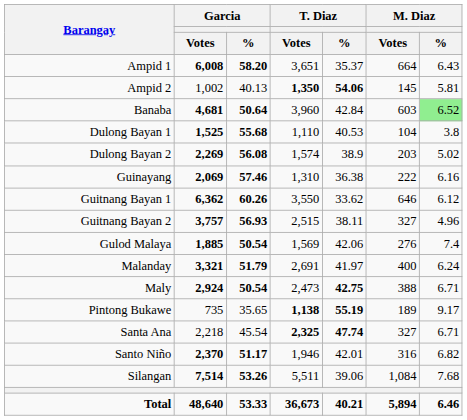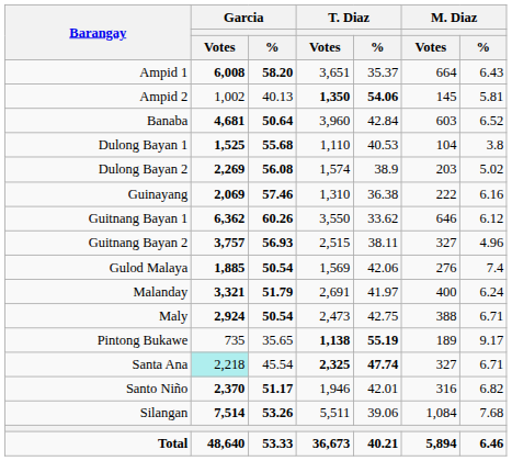Banaba | M. Diaz / %: lightgreen background -> no background
Maly | T. Diaz / %: bold -> normal
Santa Ana | Garcia / Votes: no background -> paleturquoise background
